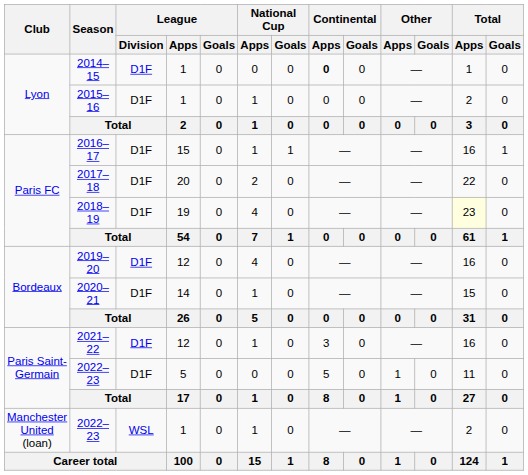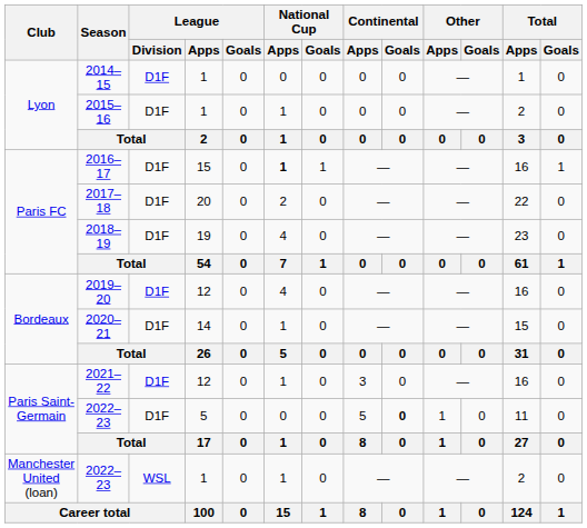2014–15 | Continental / Apps: bold -> normal
2016–17 | National Cup / Apps: normal -> bold
2018–19 | Total / Apps: lightyellow background -> no background
2022–23 / 5 | Continental / Goals: normal -> bold
